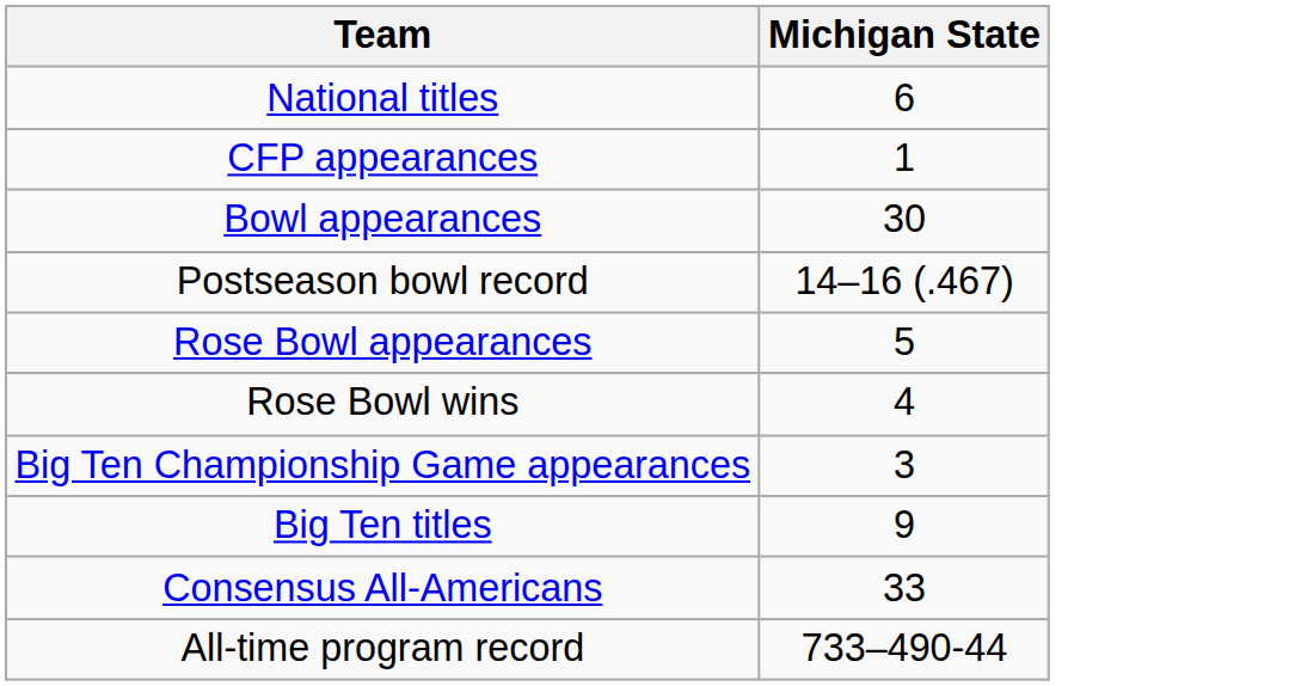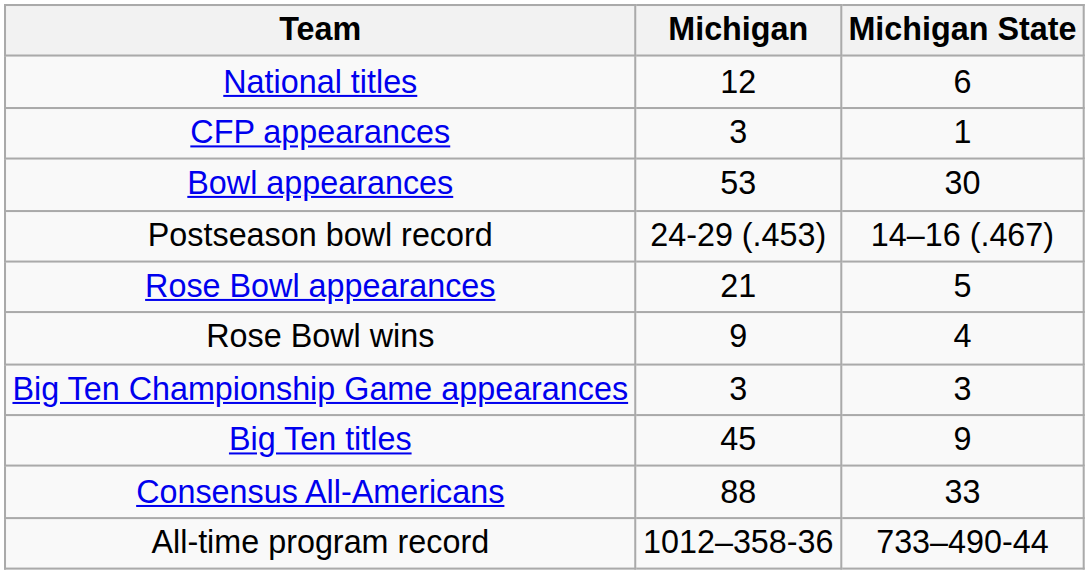+ column: Michigan | 12 | 3 | 53 | 24-29 (.453) | 21 | 9 | 3 | 45 | 88 | 1012–358-36
